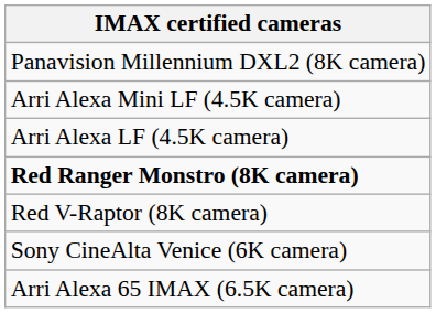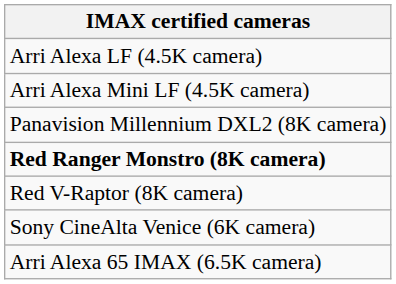row 2 | column 1: Panavision Millennium DXL2 (8K camera) -> Arri Alexa LF (4.5K camera)
row 4 | column 1: Arri Alexa LF (4.5K camera) -> Panavision Millennium DXL2 (8K camera)
